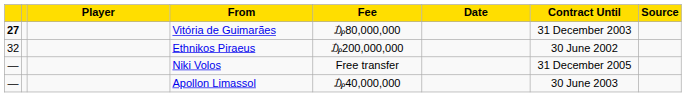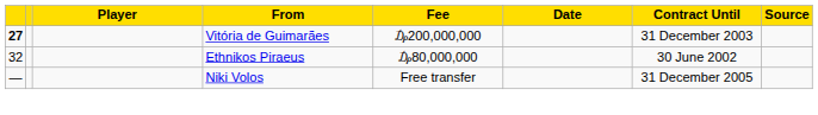Vitória de Guimarães | Fee: ₯80,000,000 -> ₯200,000,000
Ethnikos Piraeus | Fee: ₯200,000,000 -> ₯80,000,000
- row: — | Apollon Limassol | ₯40,000,000 | 30 June 2003
